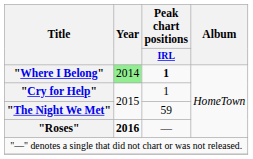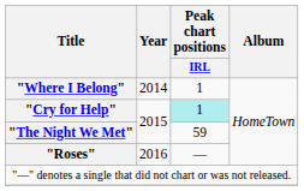"Where I Belong" | Year: lightgreen background -> no background
"Where I Belong" | Peak chart positions / IRL: bold -> normal
"Cry for Help" | Peak chart positions / IRL: no background -> paleturquoise background
"Roses" | Year: bold -> normal
